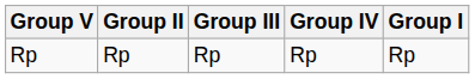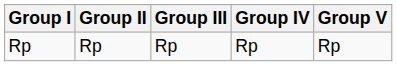columns swapped: Group I <-> Group V
